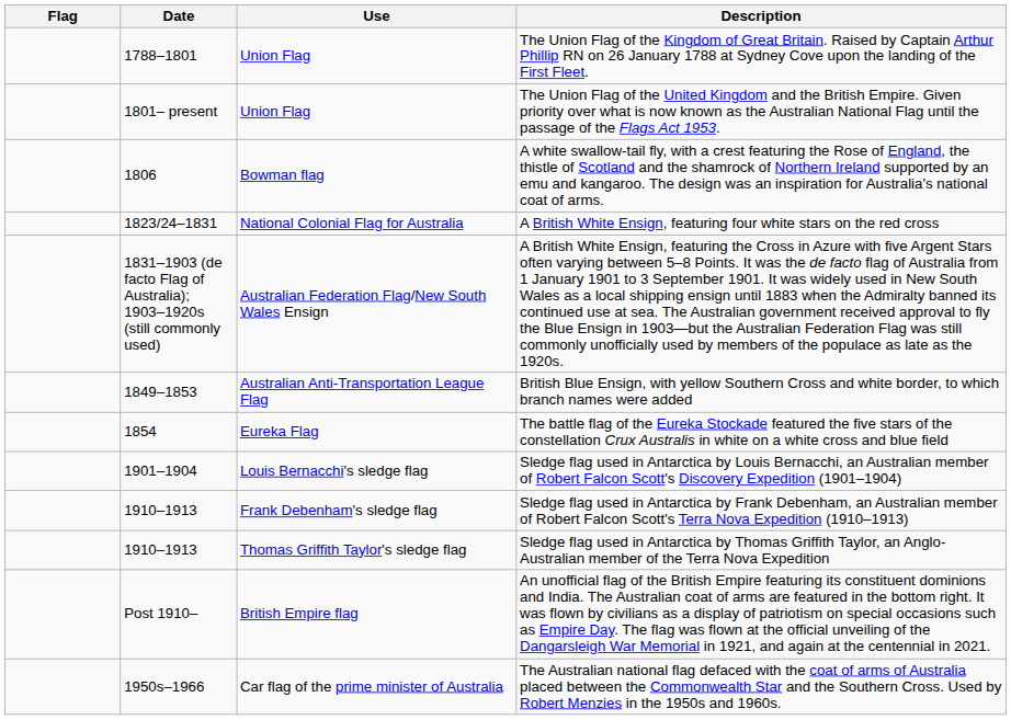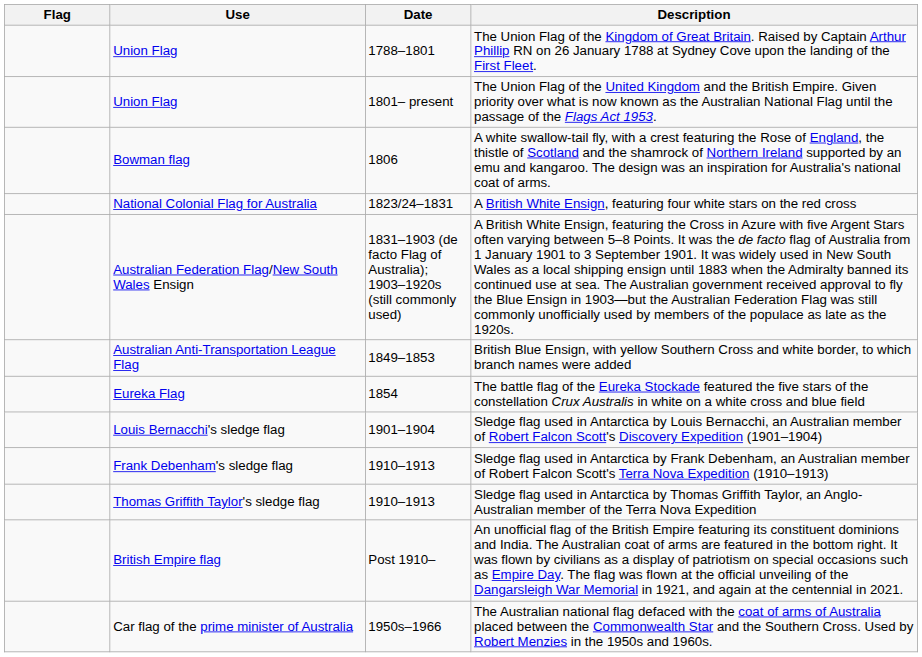columns swapped: Date <-> Use
